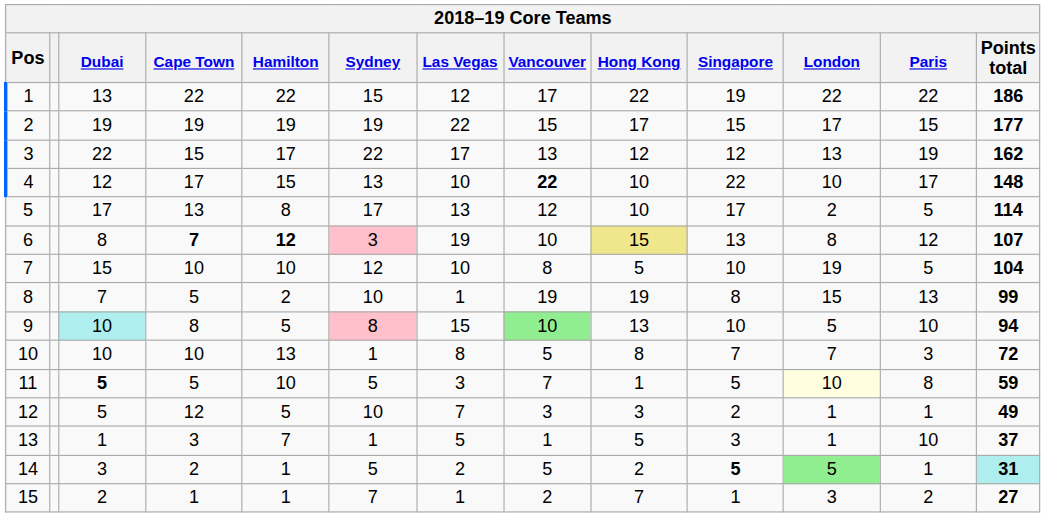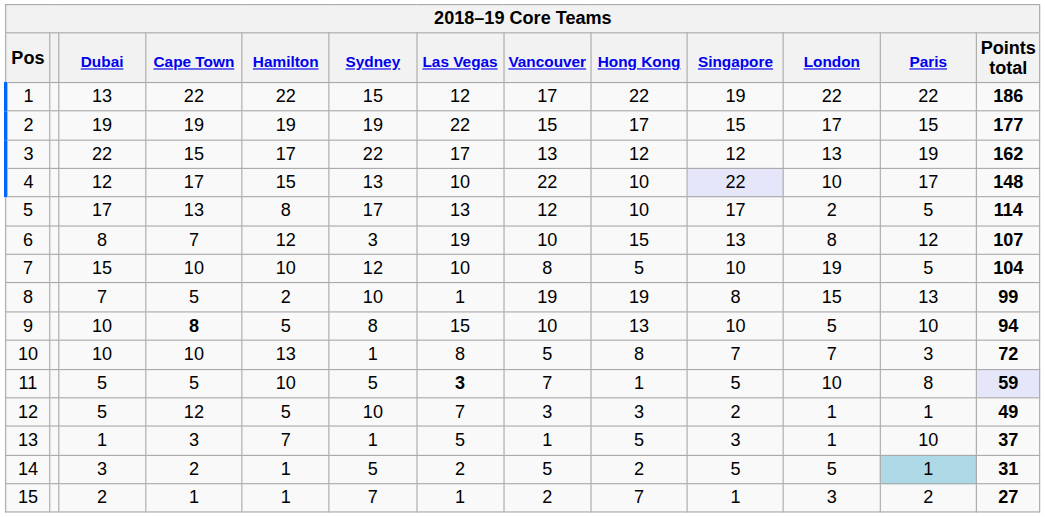4 | Vancouver: bold -> normal
4 | Singapore: no background -> lavender background
6 | Cape Town: bold -> normal
6 | Hamilton: bold -> normal
6 | Sydney: pink background -> no background
6 | Hong Kong: khaki background -> no background
9 | Dubai: paleturquoise background -> no background
9 | Cape Town: normal -> bold
9 | Sydney: pink background -> no background
9 | Vancouver: lightgreen background -> no background
11 | Dubai: bold -> normal
11 | Las Vegas: normal -> bold
11 | London: lightyellow background -> no background
11 | Points total: no background -> lavender background
14 | Singapore: bold -> normal
14 | London: lightgreen background -> no background
14 | Paris: no background -> lightblue background
14 | Points total: paleturquoise background -> no background
